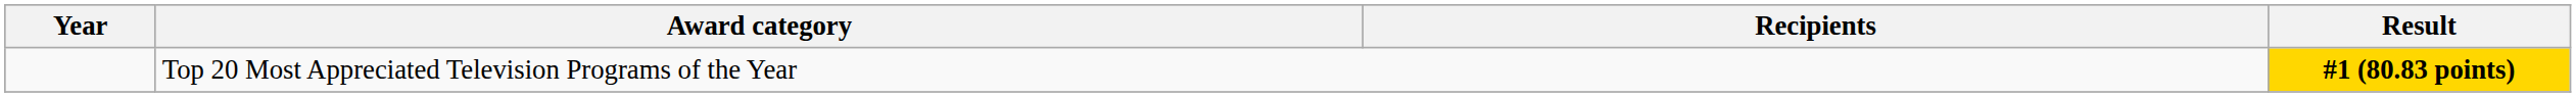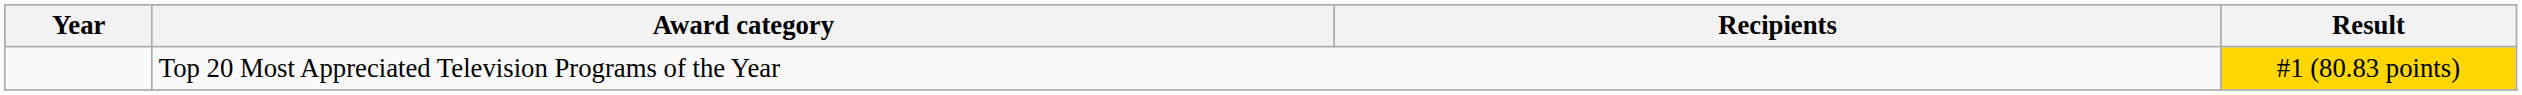Top 20 Most Appreciated Television Programs of the Year | Result: bold -> normal
